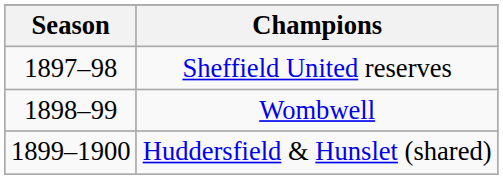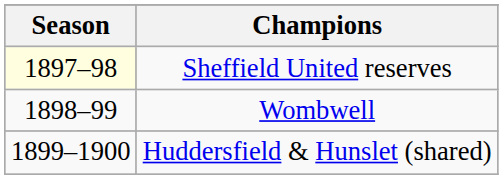Sheffield United reserves | Season: no background -> lightyellow background
